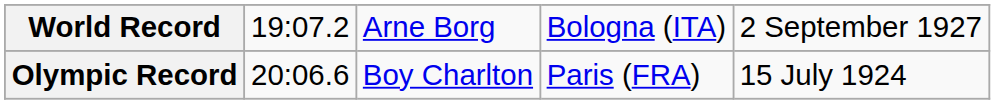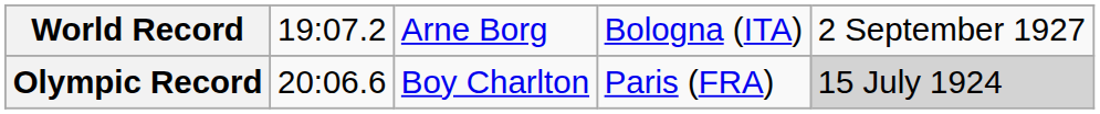Olympic Record | column 5: no background -> lightgrey background
